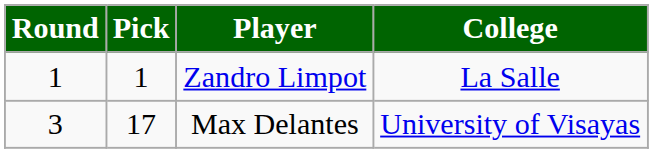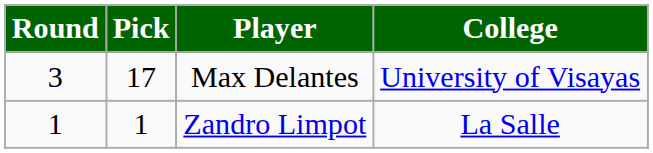rows swapped: Zandro Limpot <-> Max Delantes
